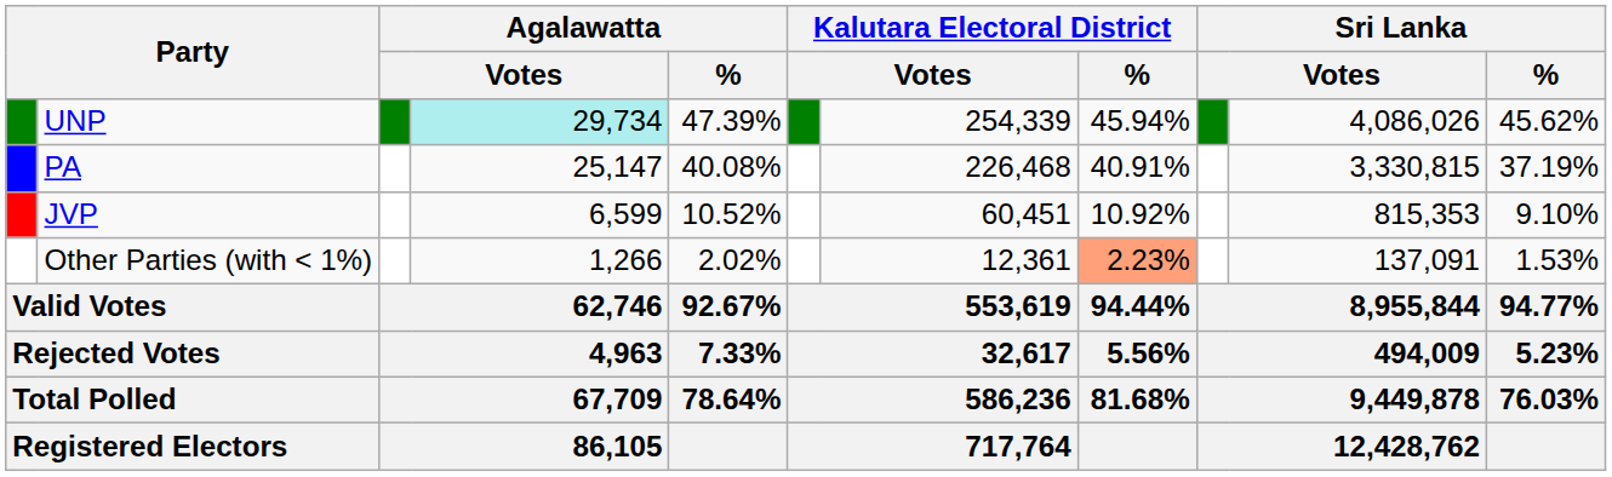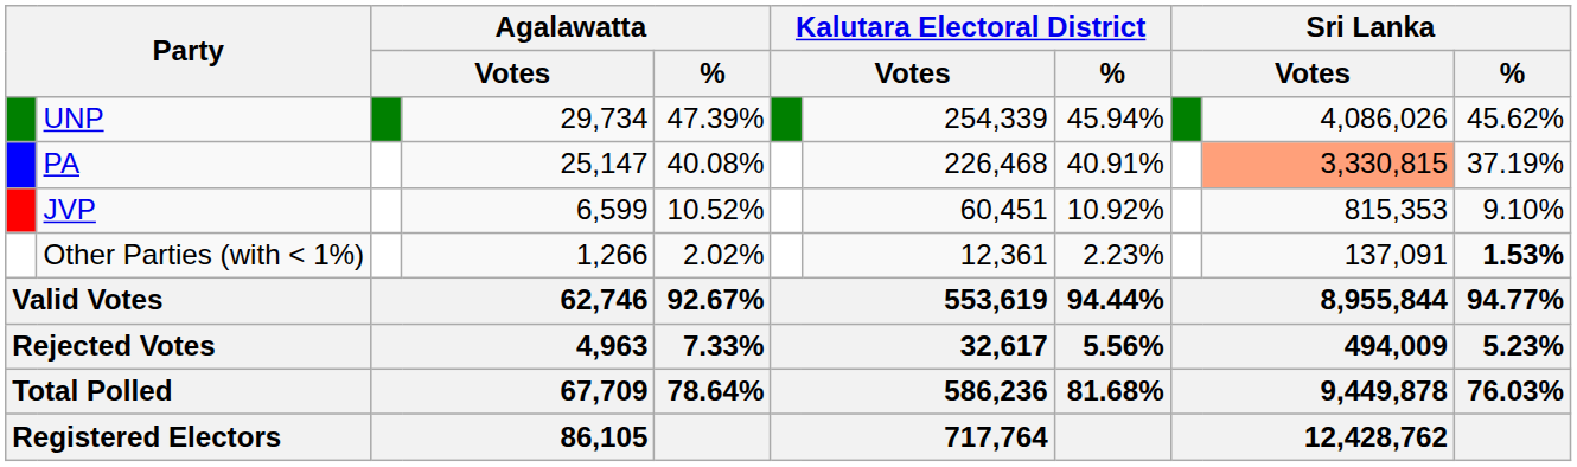UNP | column 4: paleturquoise background -> no background
PA | column 10: no background -> lightsalmon background
Other Parties (with < 1%) | Kalutara Electoral District / %: lightsalmon background -> no background
Other Parties (with < 1%) | Sri Lanka / %: normal -> bold
